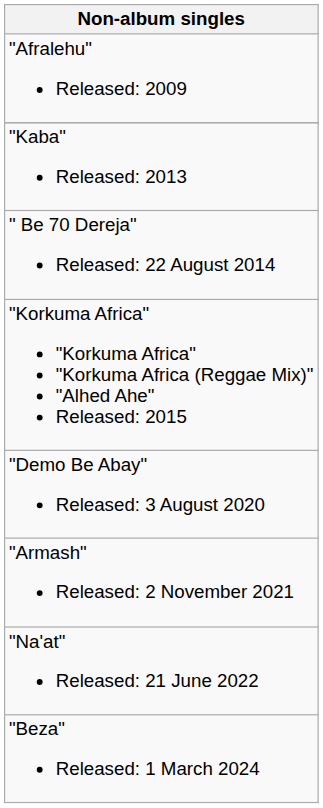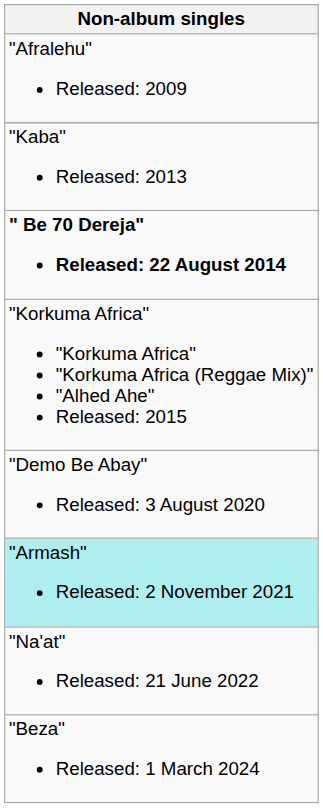row 4 | column 1: normal -> bold
row 7 | column 1: no background -> paleturquoise background
